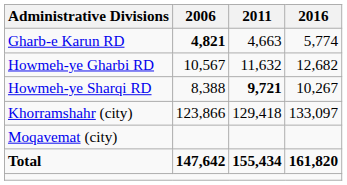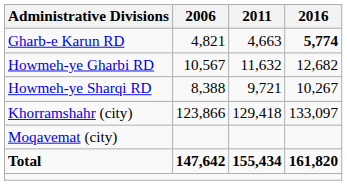Gharb-e Karun RD | 2006: bold -> normal
Gharb-e Karun RD | 2016: normal -> bold
Howmeh-ye Sharqi RD | 2011: bold -> normal
